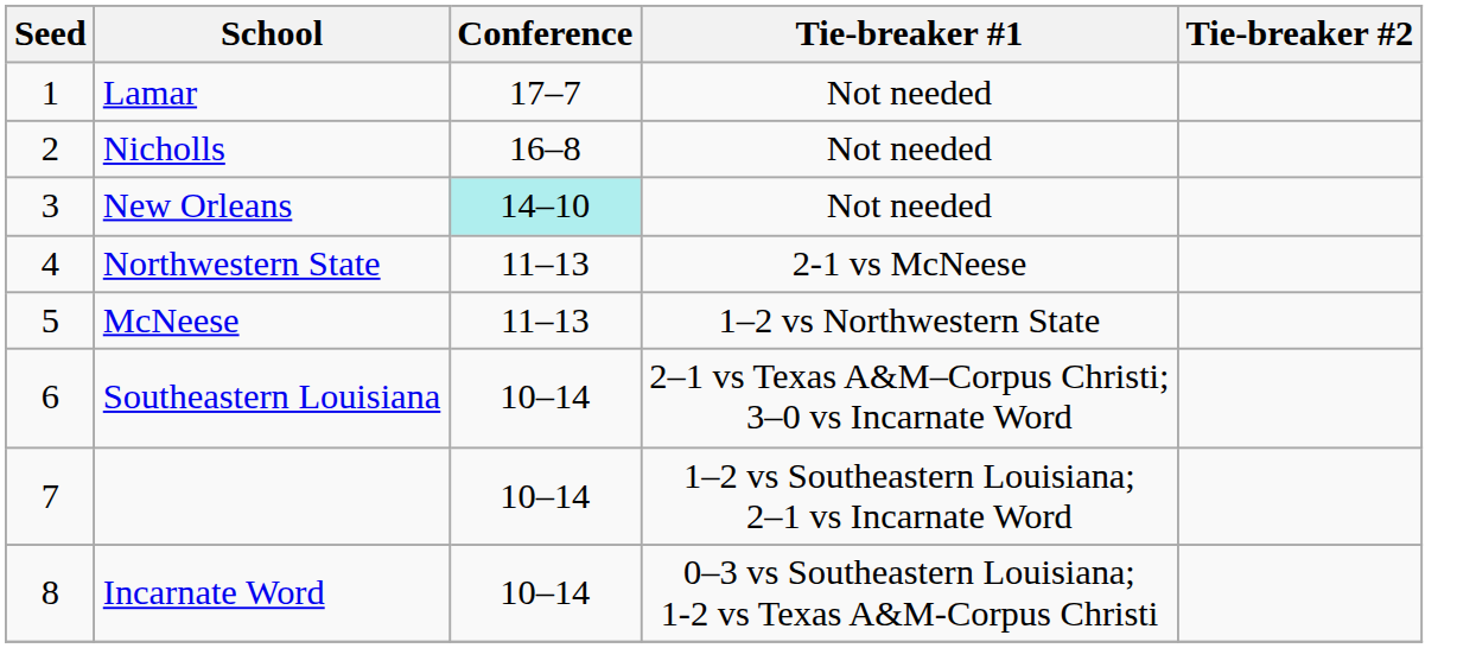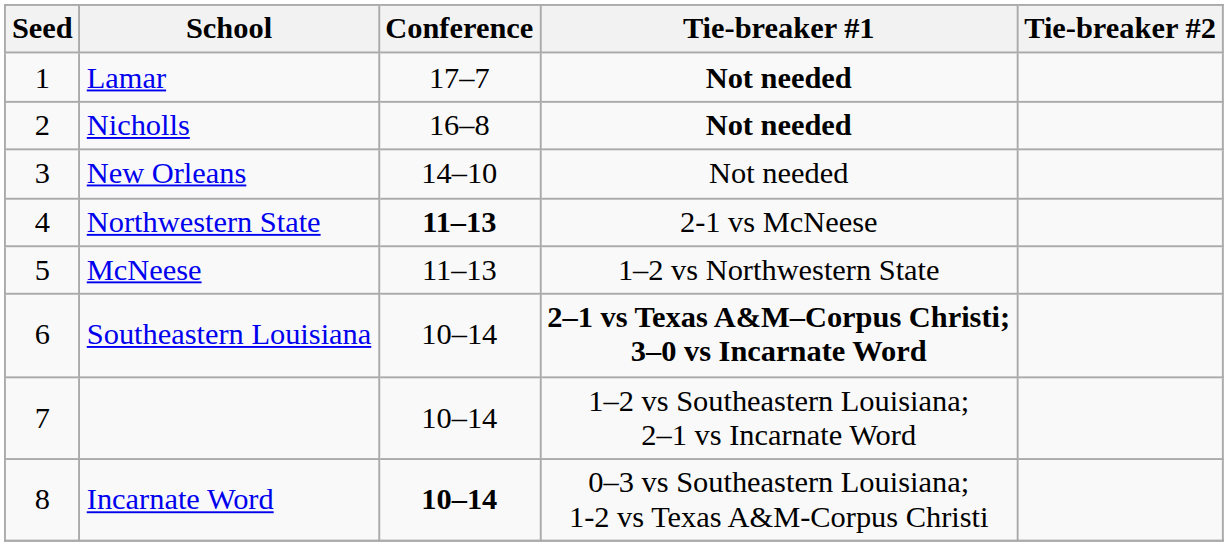Lamar | Tie-breaker #1: normal -> bold
Nicholls | Tie-breaker #1: normal -> bold
New Orleans | Conference: paleturquoise background -> no background
Northwestern State | Conference: normal -> bold
Southeastern Louisiana | Tie-breaker #1: normal -> bold
Incarnate Word | Conference: normal -> bold
